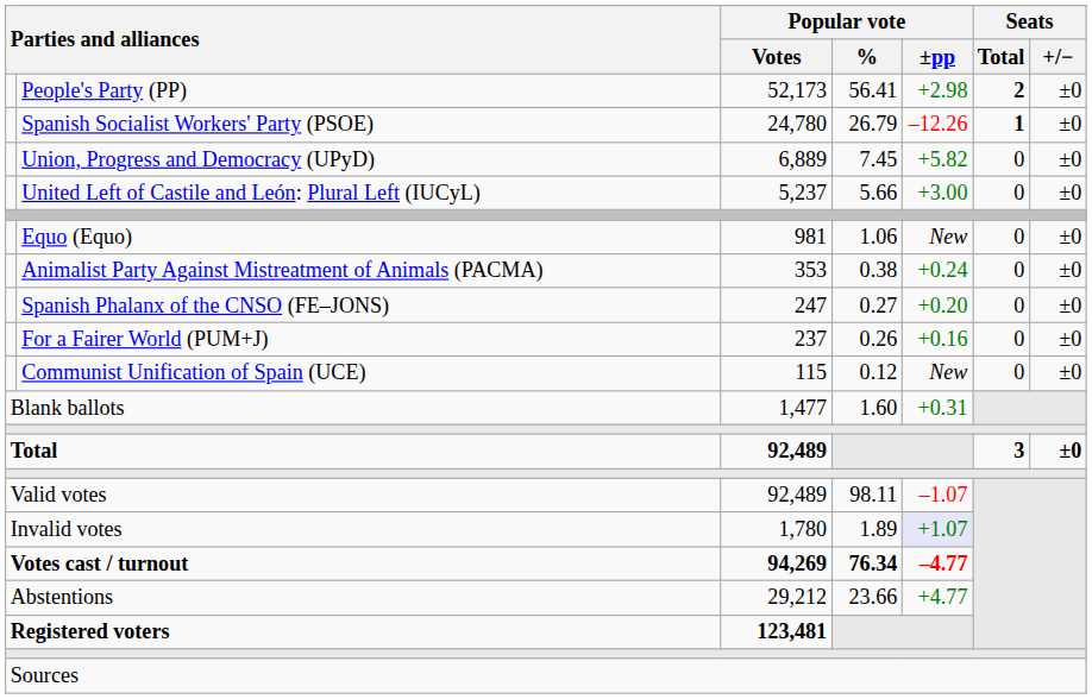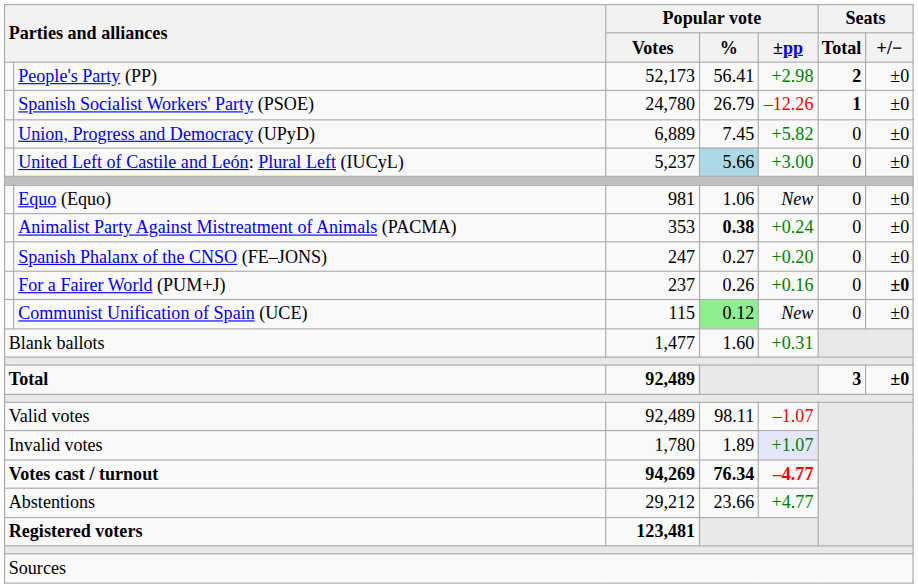United Left of Castile and León: Plural Left (IUCyL) | Popular vote / %: no background -> lightblue background
Animalist Party Against Mistreatment of Animals (PACMA) | Popular vote / %: normal -> bold
For a Fairer World (PUM+J) | Seats / +/−: normal -> bold
Communist Unification of Spain (UCE) | Popular vote / %: no background -> lightgreen background
